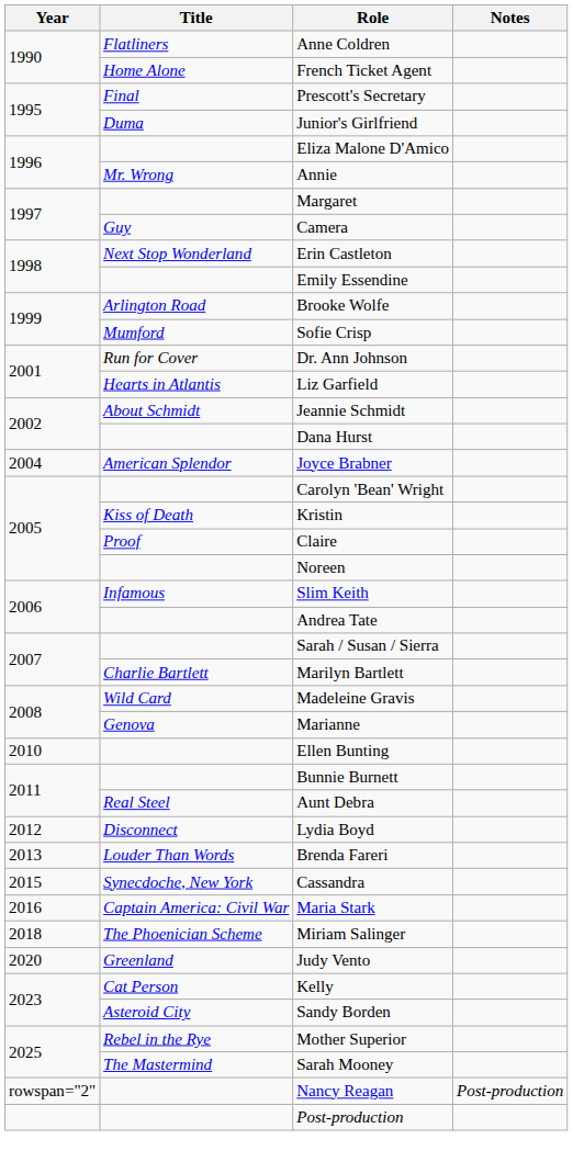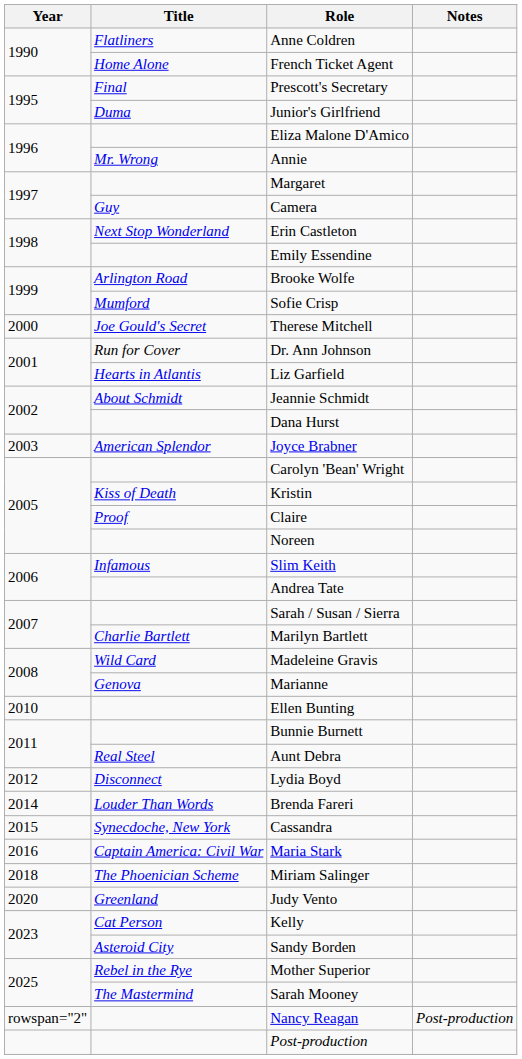+ row: 2000 | Joe Gould's Secret | Therese Mitchell
Joyce Brabner | Year: 2004 -> 2003
Brenda Fareri | Year: 2013 -> 2014
